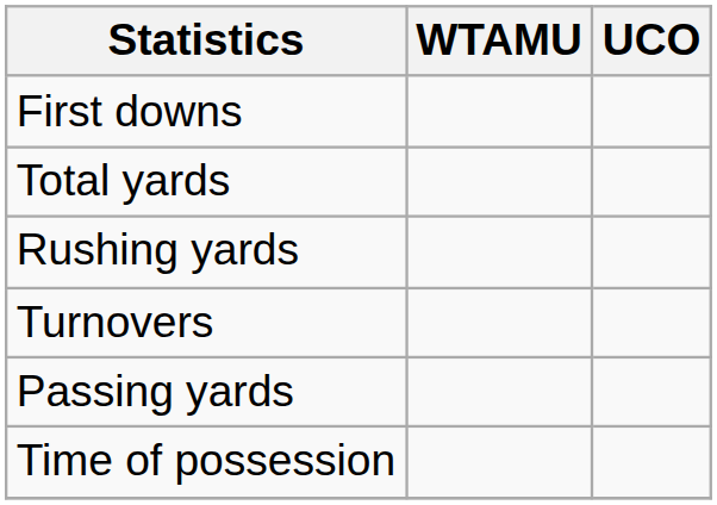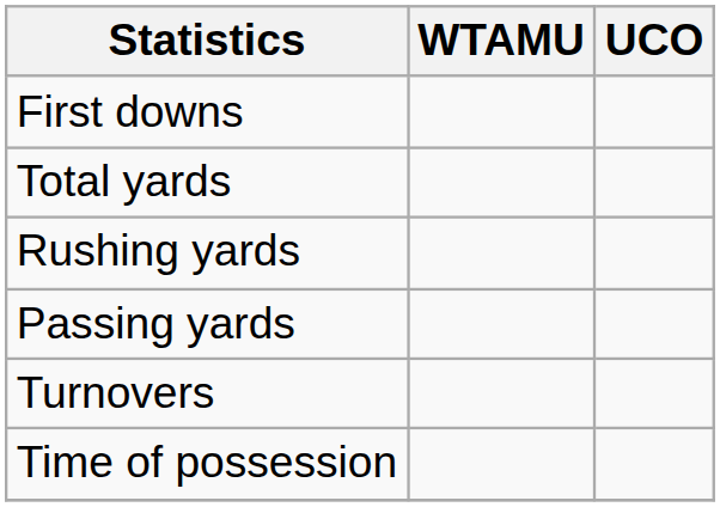rows swapped: Passing yards <-> Turnovers
